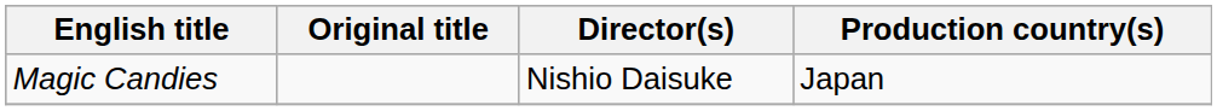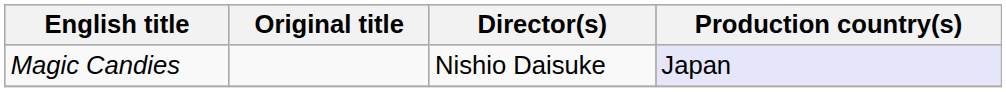Magic Candies | Production country(s): no background -> lavender background
